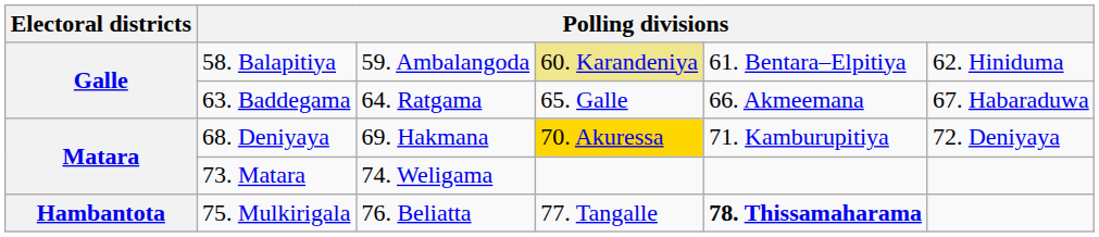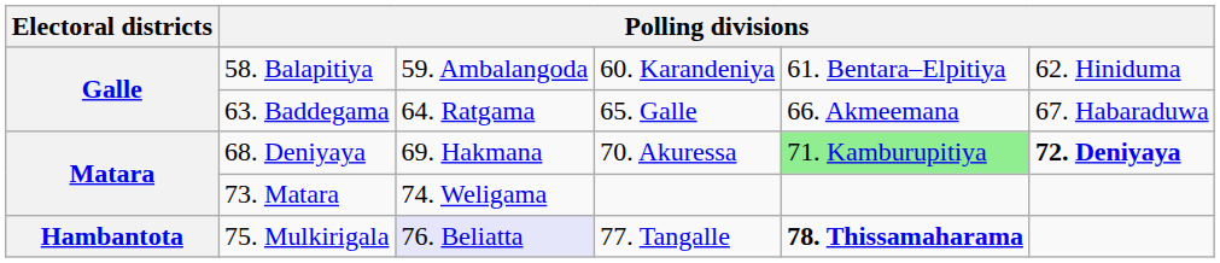58. Balapitiya | column 4: khaki background -> no background
68. Deniyaya | column 4: gold background -> no background
68. Deniyaya | column 5: no background -> lightgreen background
68. Deniyaya | column 6: normal -> bold
75. Mulkirigala | column 3: no background -> lavender background
